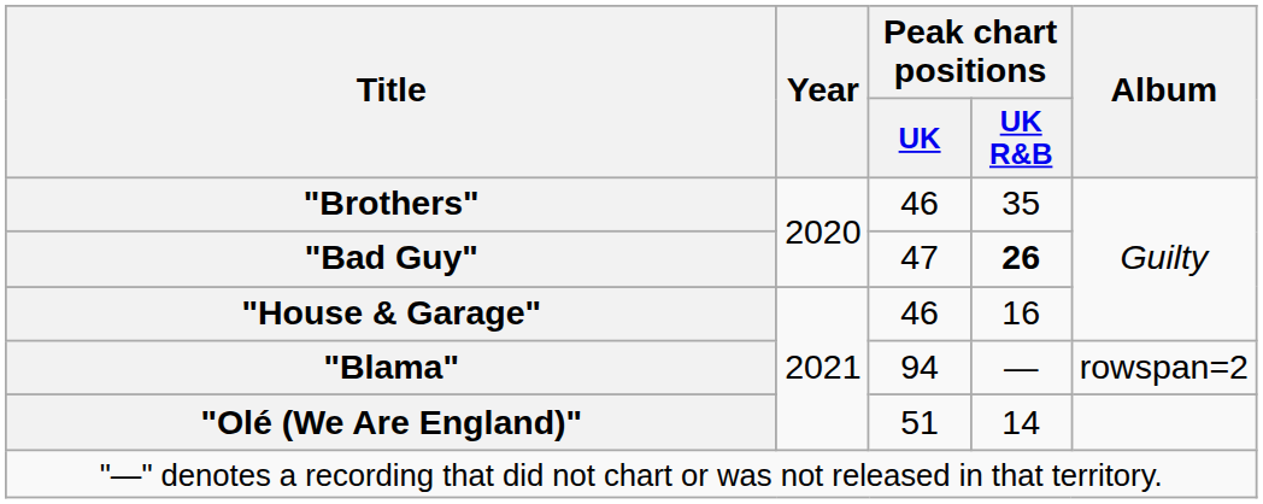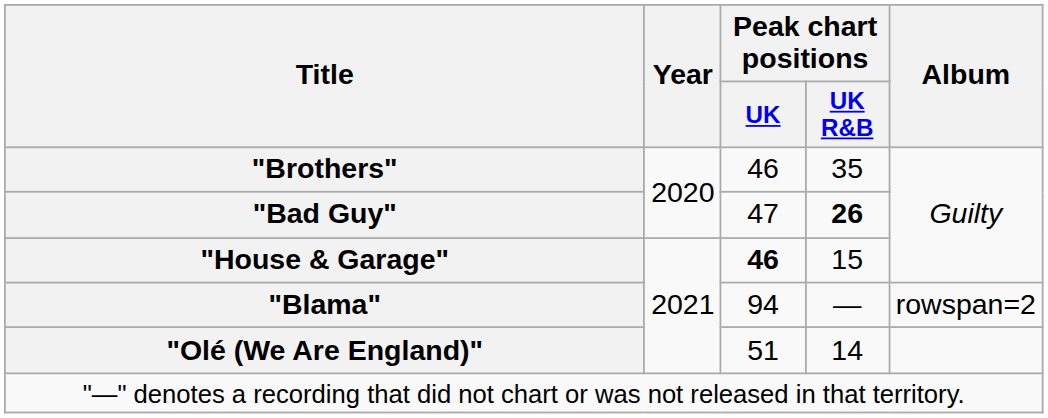"House & Garage" | Peak chart positions / UK: normal -> bold
"House & Garage" | Peak chart positions / UK R&B: 16 -> 15
